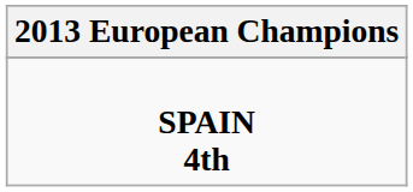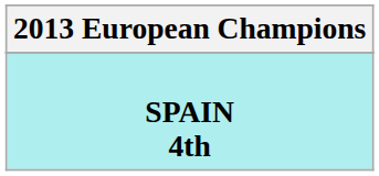row 2 | column 1: no background -> paleturquoise background
